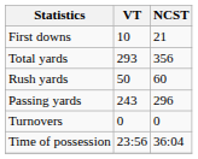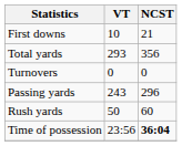rows swapped: Rush yards <-> Turnovers
Time of possession | NCST: normal -> bold
